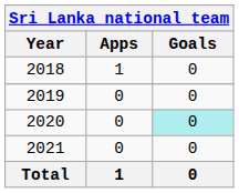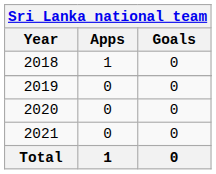2020 | Goals: paleturquoise background -> no background
